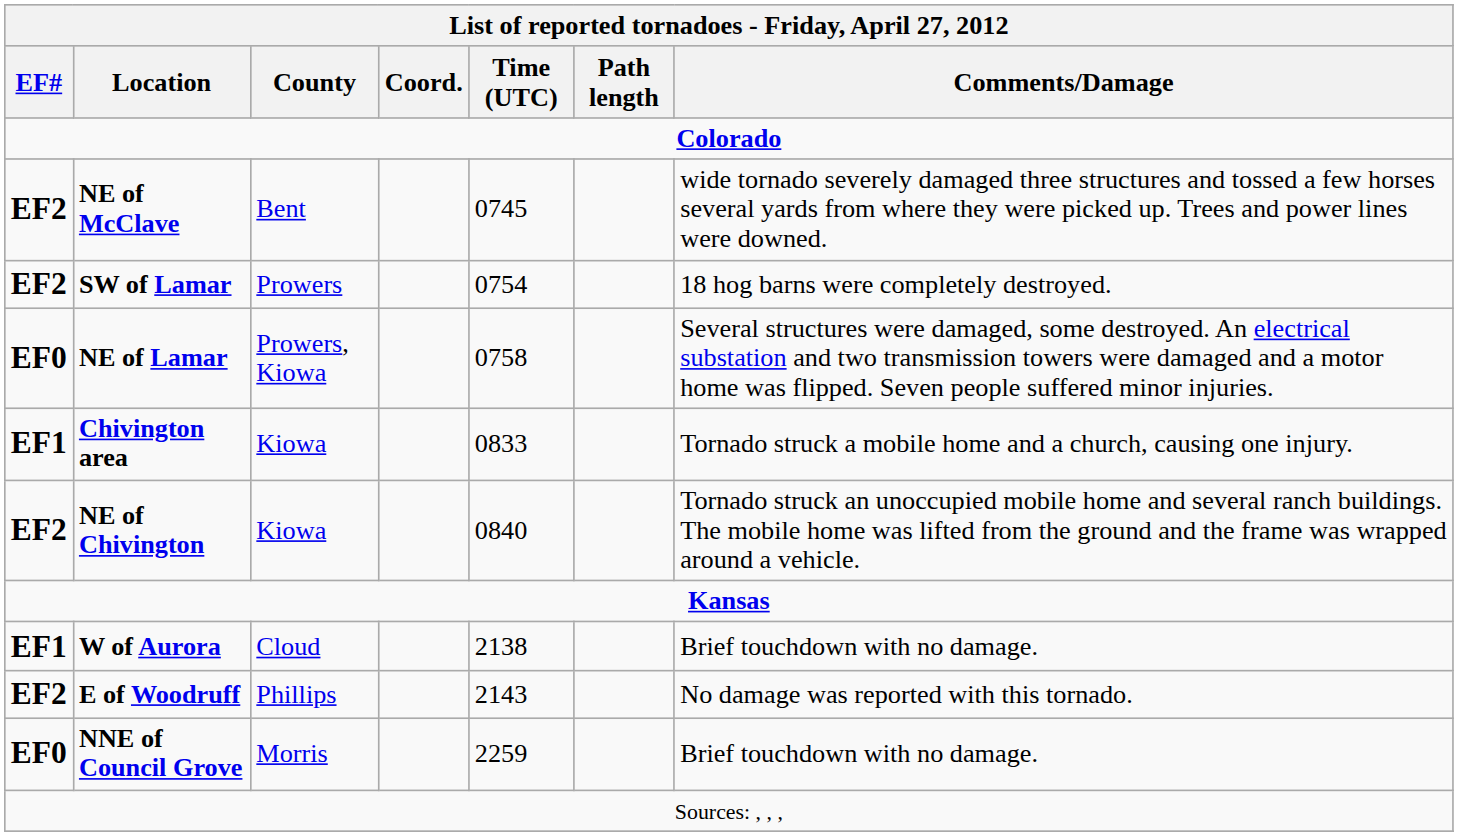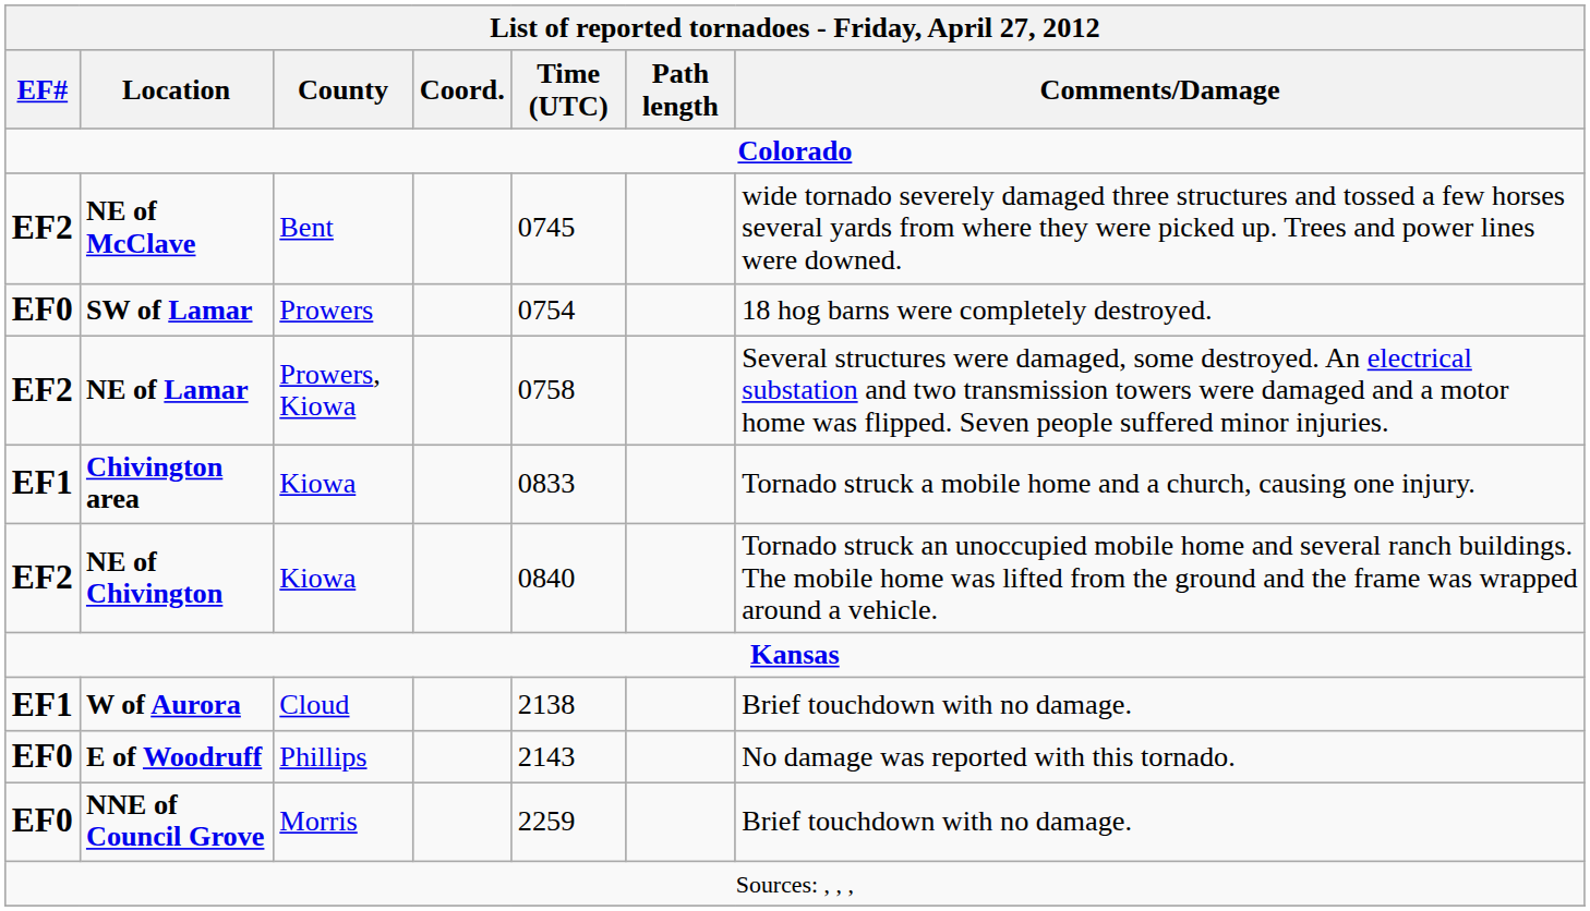SW of Lamar | EF#: EF2 -> EF0
NE of Lamar | EF#: EF0 -> EF2
E of Woodruff | EF#: EF2 -> EF0
